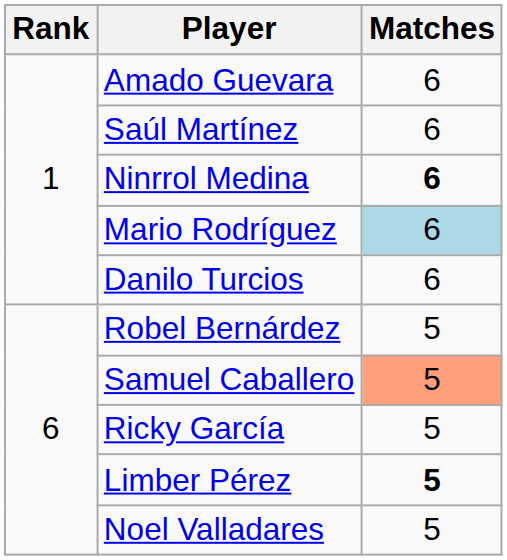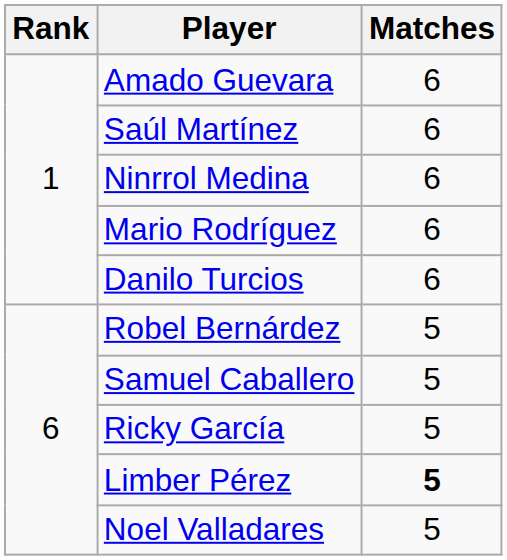Ninrrol Medina | Matches: bold -> normal
Mario Rodríguez | Matches: lightblue background -> no background
Samuel Caballero | Matches: lightsalmon background -> no background
